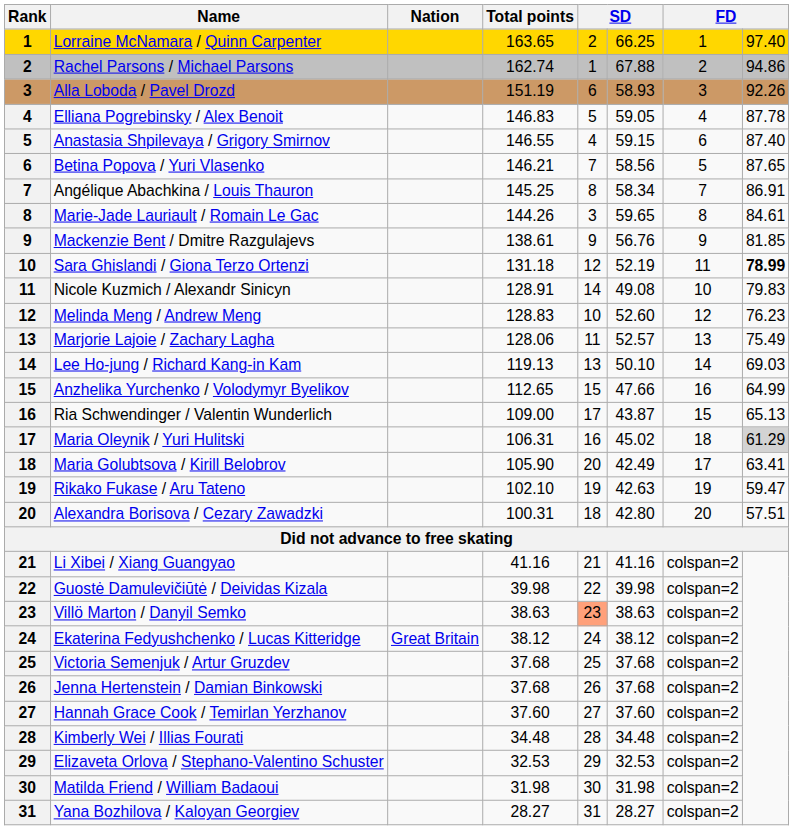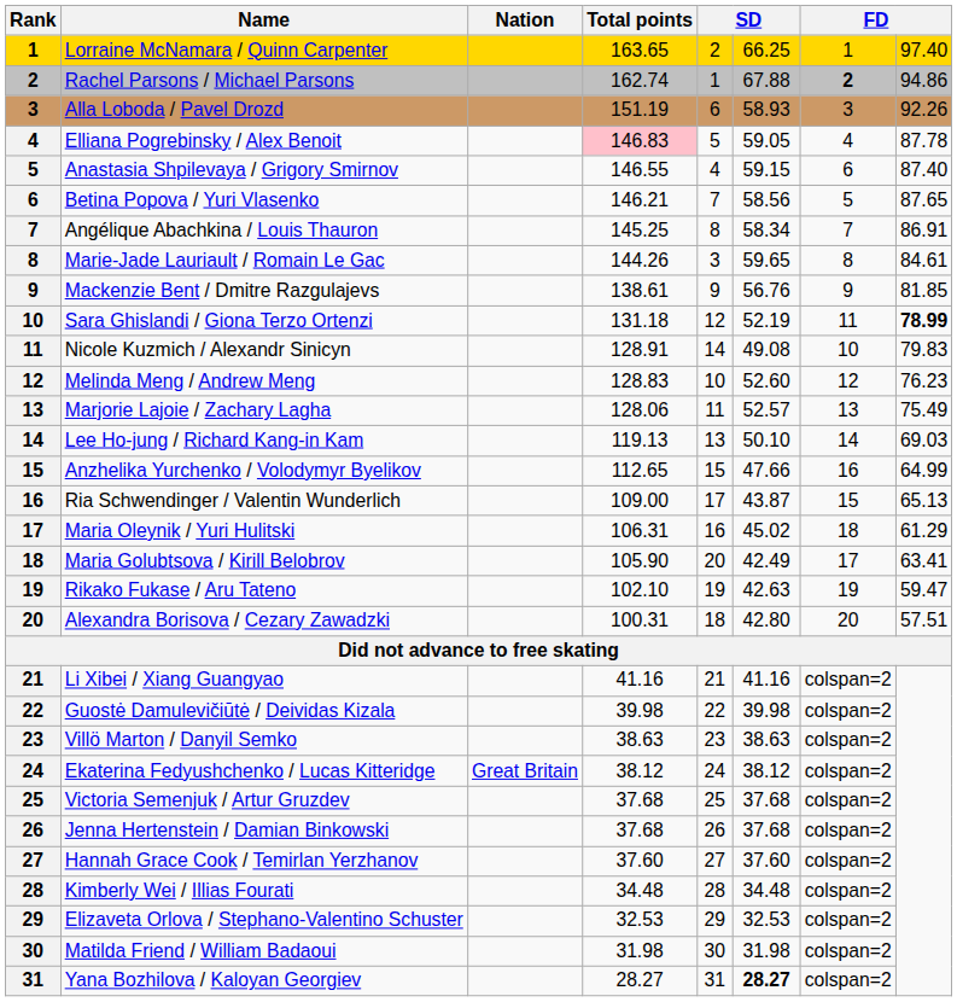Rachel Parsons / Michael Parsons | column 7: normal -> bold
Elliana Pogrebinsky / Alex Benoit | Total points: no background -> pink background
Maria Oleynik / Yuri Hulitski | column 8: lightgrey background -> no background
Villö Marton / Danyil Semko | column 5: lightsalmon background -> no background
Yana Bozhilova / Kaloyan Georgiev | column 6: normal -> bold
